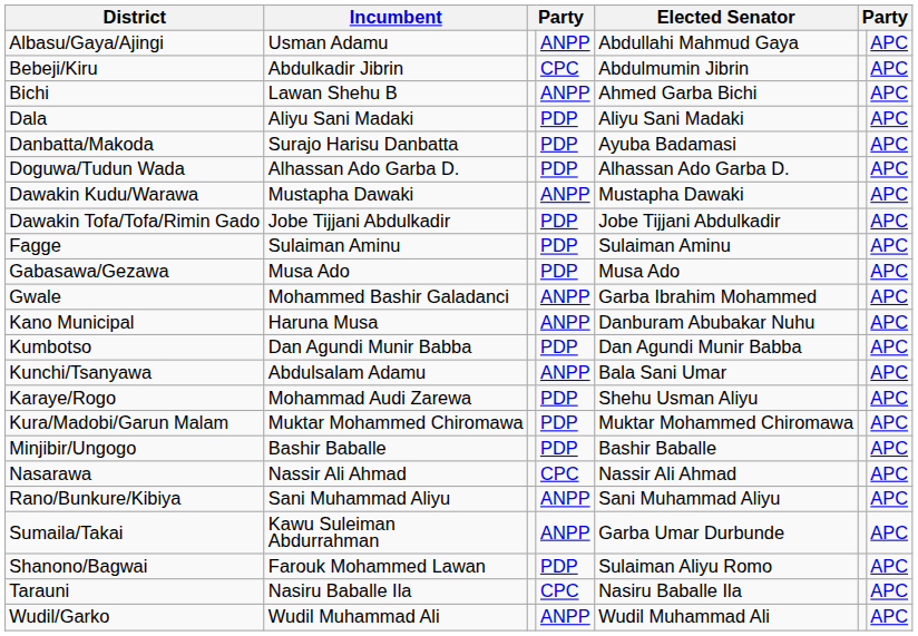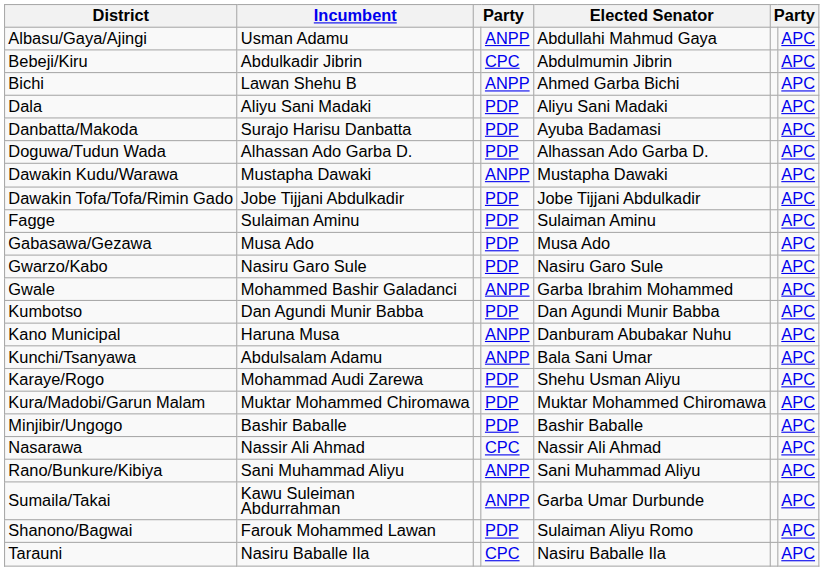+ row: Gwarzo/Kabo | Nasiru Garo Sule | PDP | Nasiru Garo Sule | APC
rows swapped: Kumbotso <-> Kano Municipal
- row: Wudil/Garko | Wudil Muhammad Ali | ANPP | Wudil Muhammad Ali | APC
